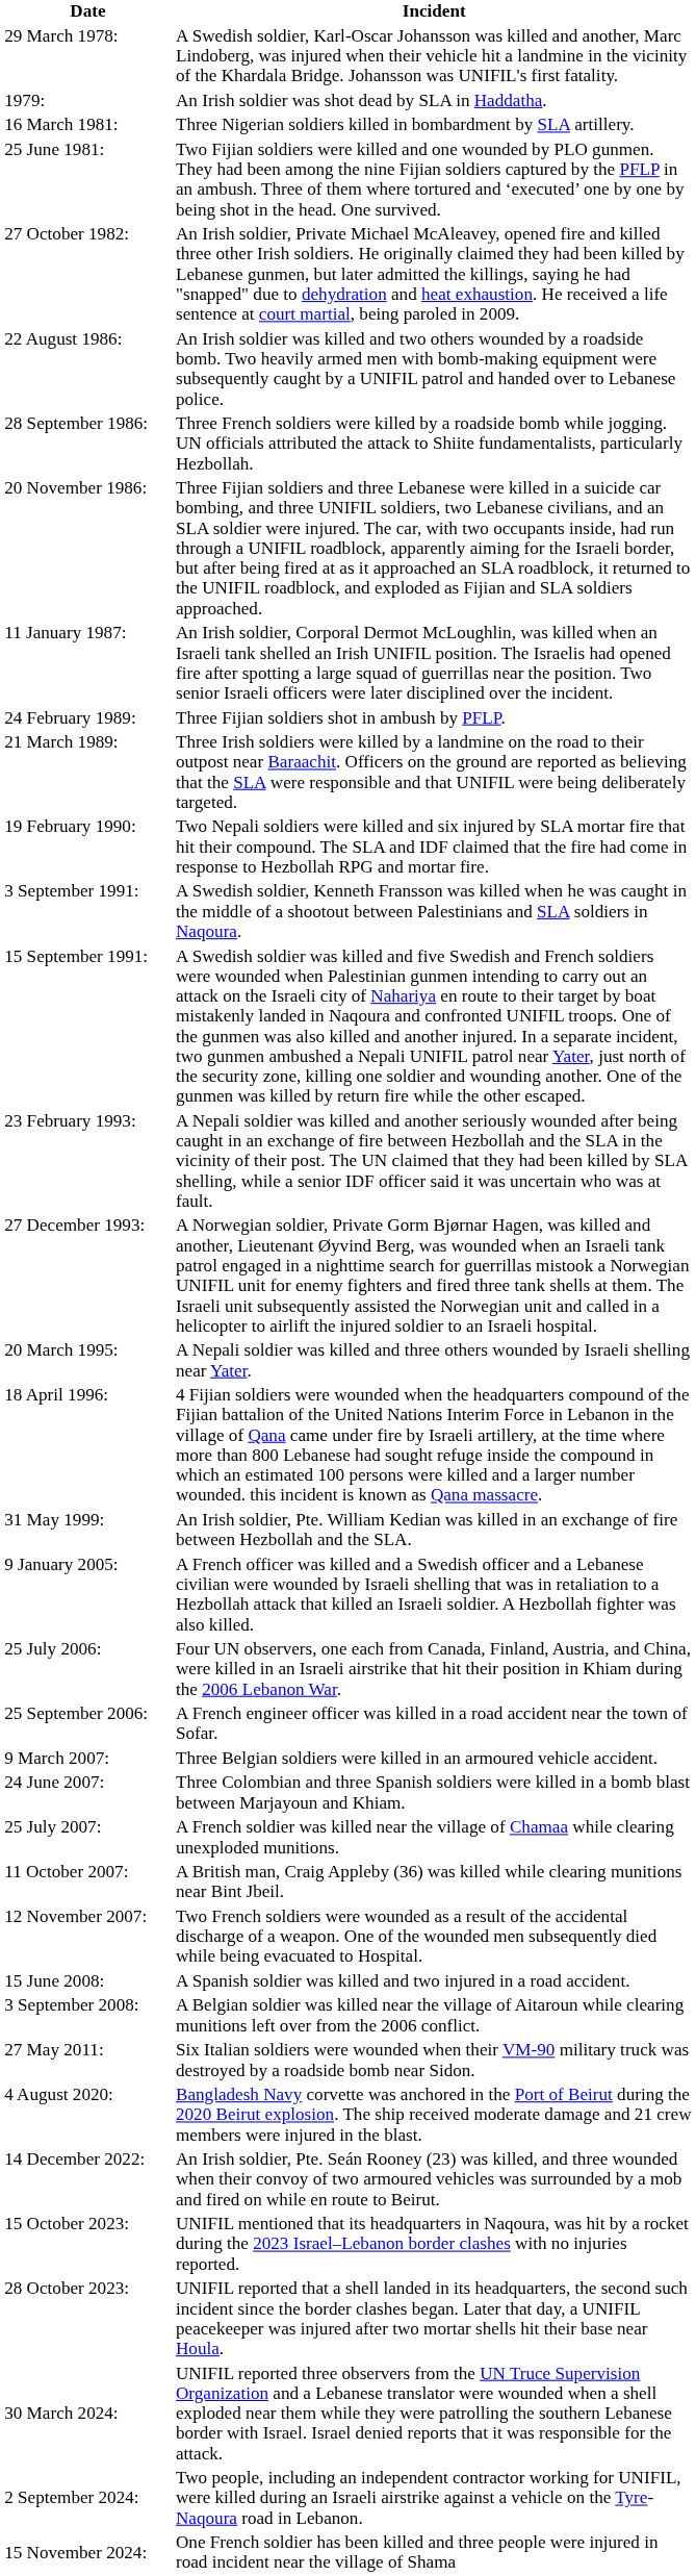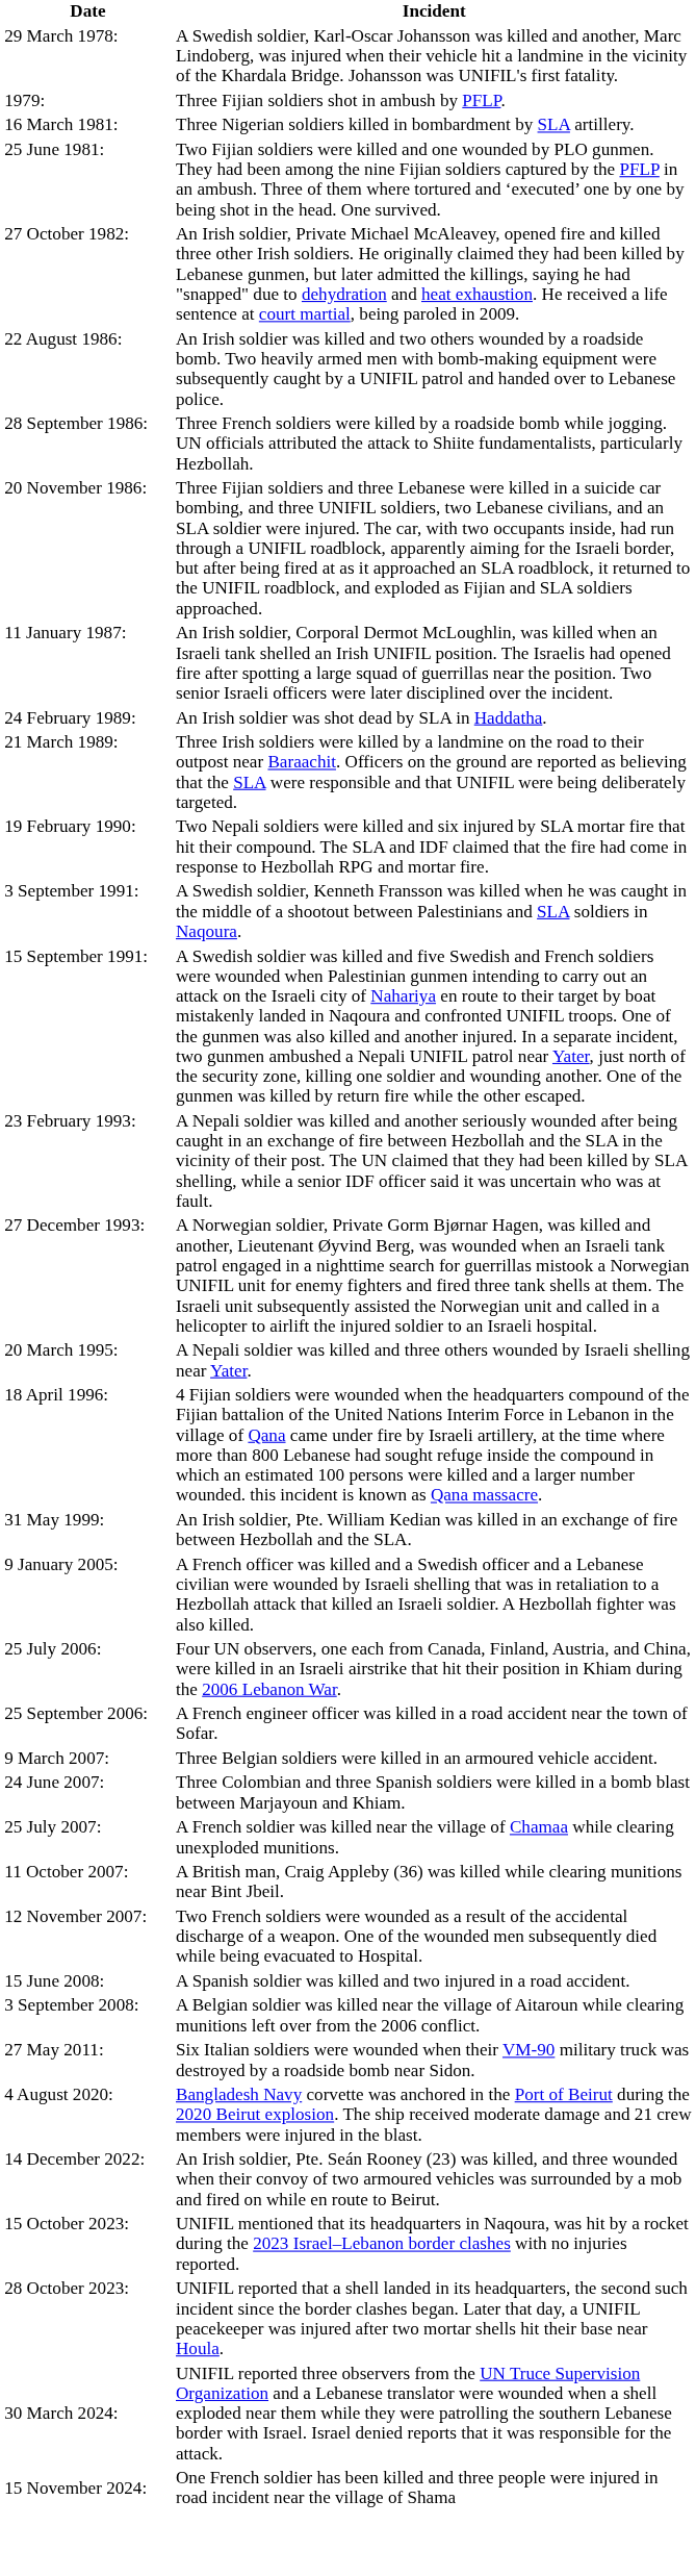1979: | Incident: An Irish soldier was shot dead by SLA in Haddatha. -> Three Fijian soldiers shot in ambush by PFLP.
24 February 1989: | Incident: Three Fijian soldiers shot in ambush by PFLP. -> An Irish soldier was shot dead by SLA in Haddatha.
- row: 2 September 2024: | Two people, including an independent contractor working for UNIFIL, were killed during an Israeli airstrike against a vehicle on the Tyre-Naqoura road in Lebanon.
